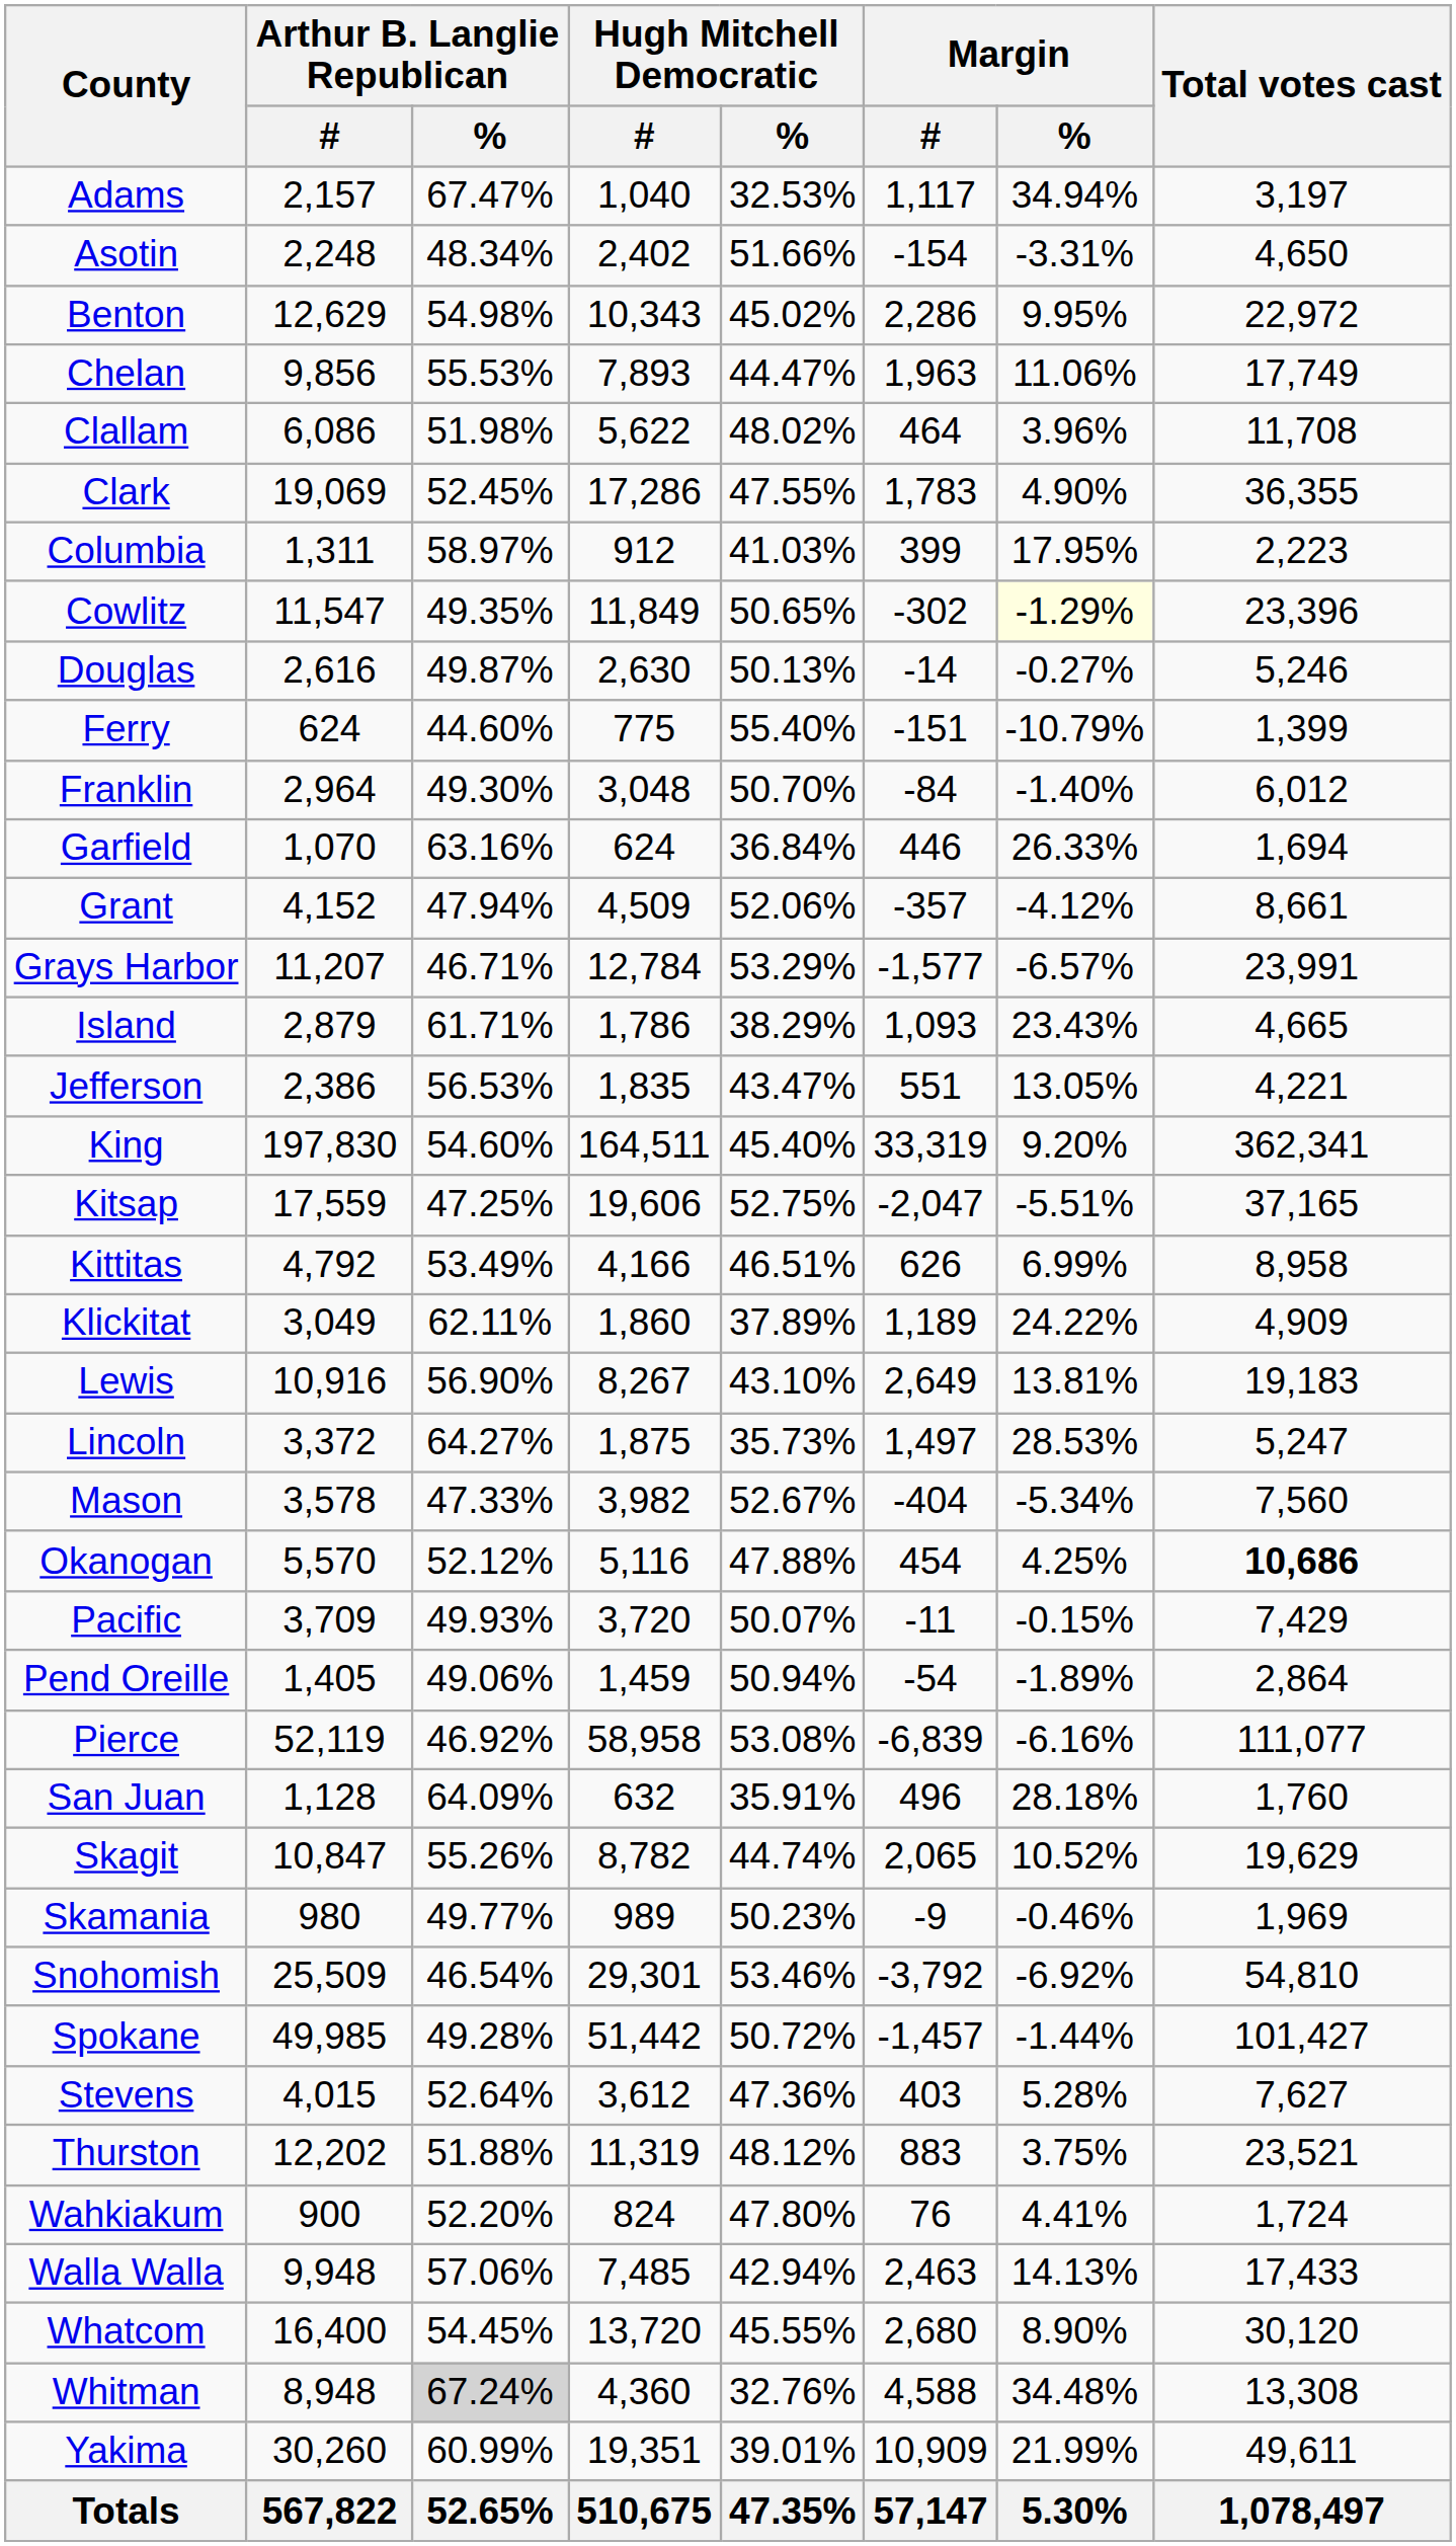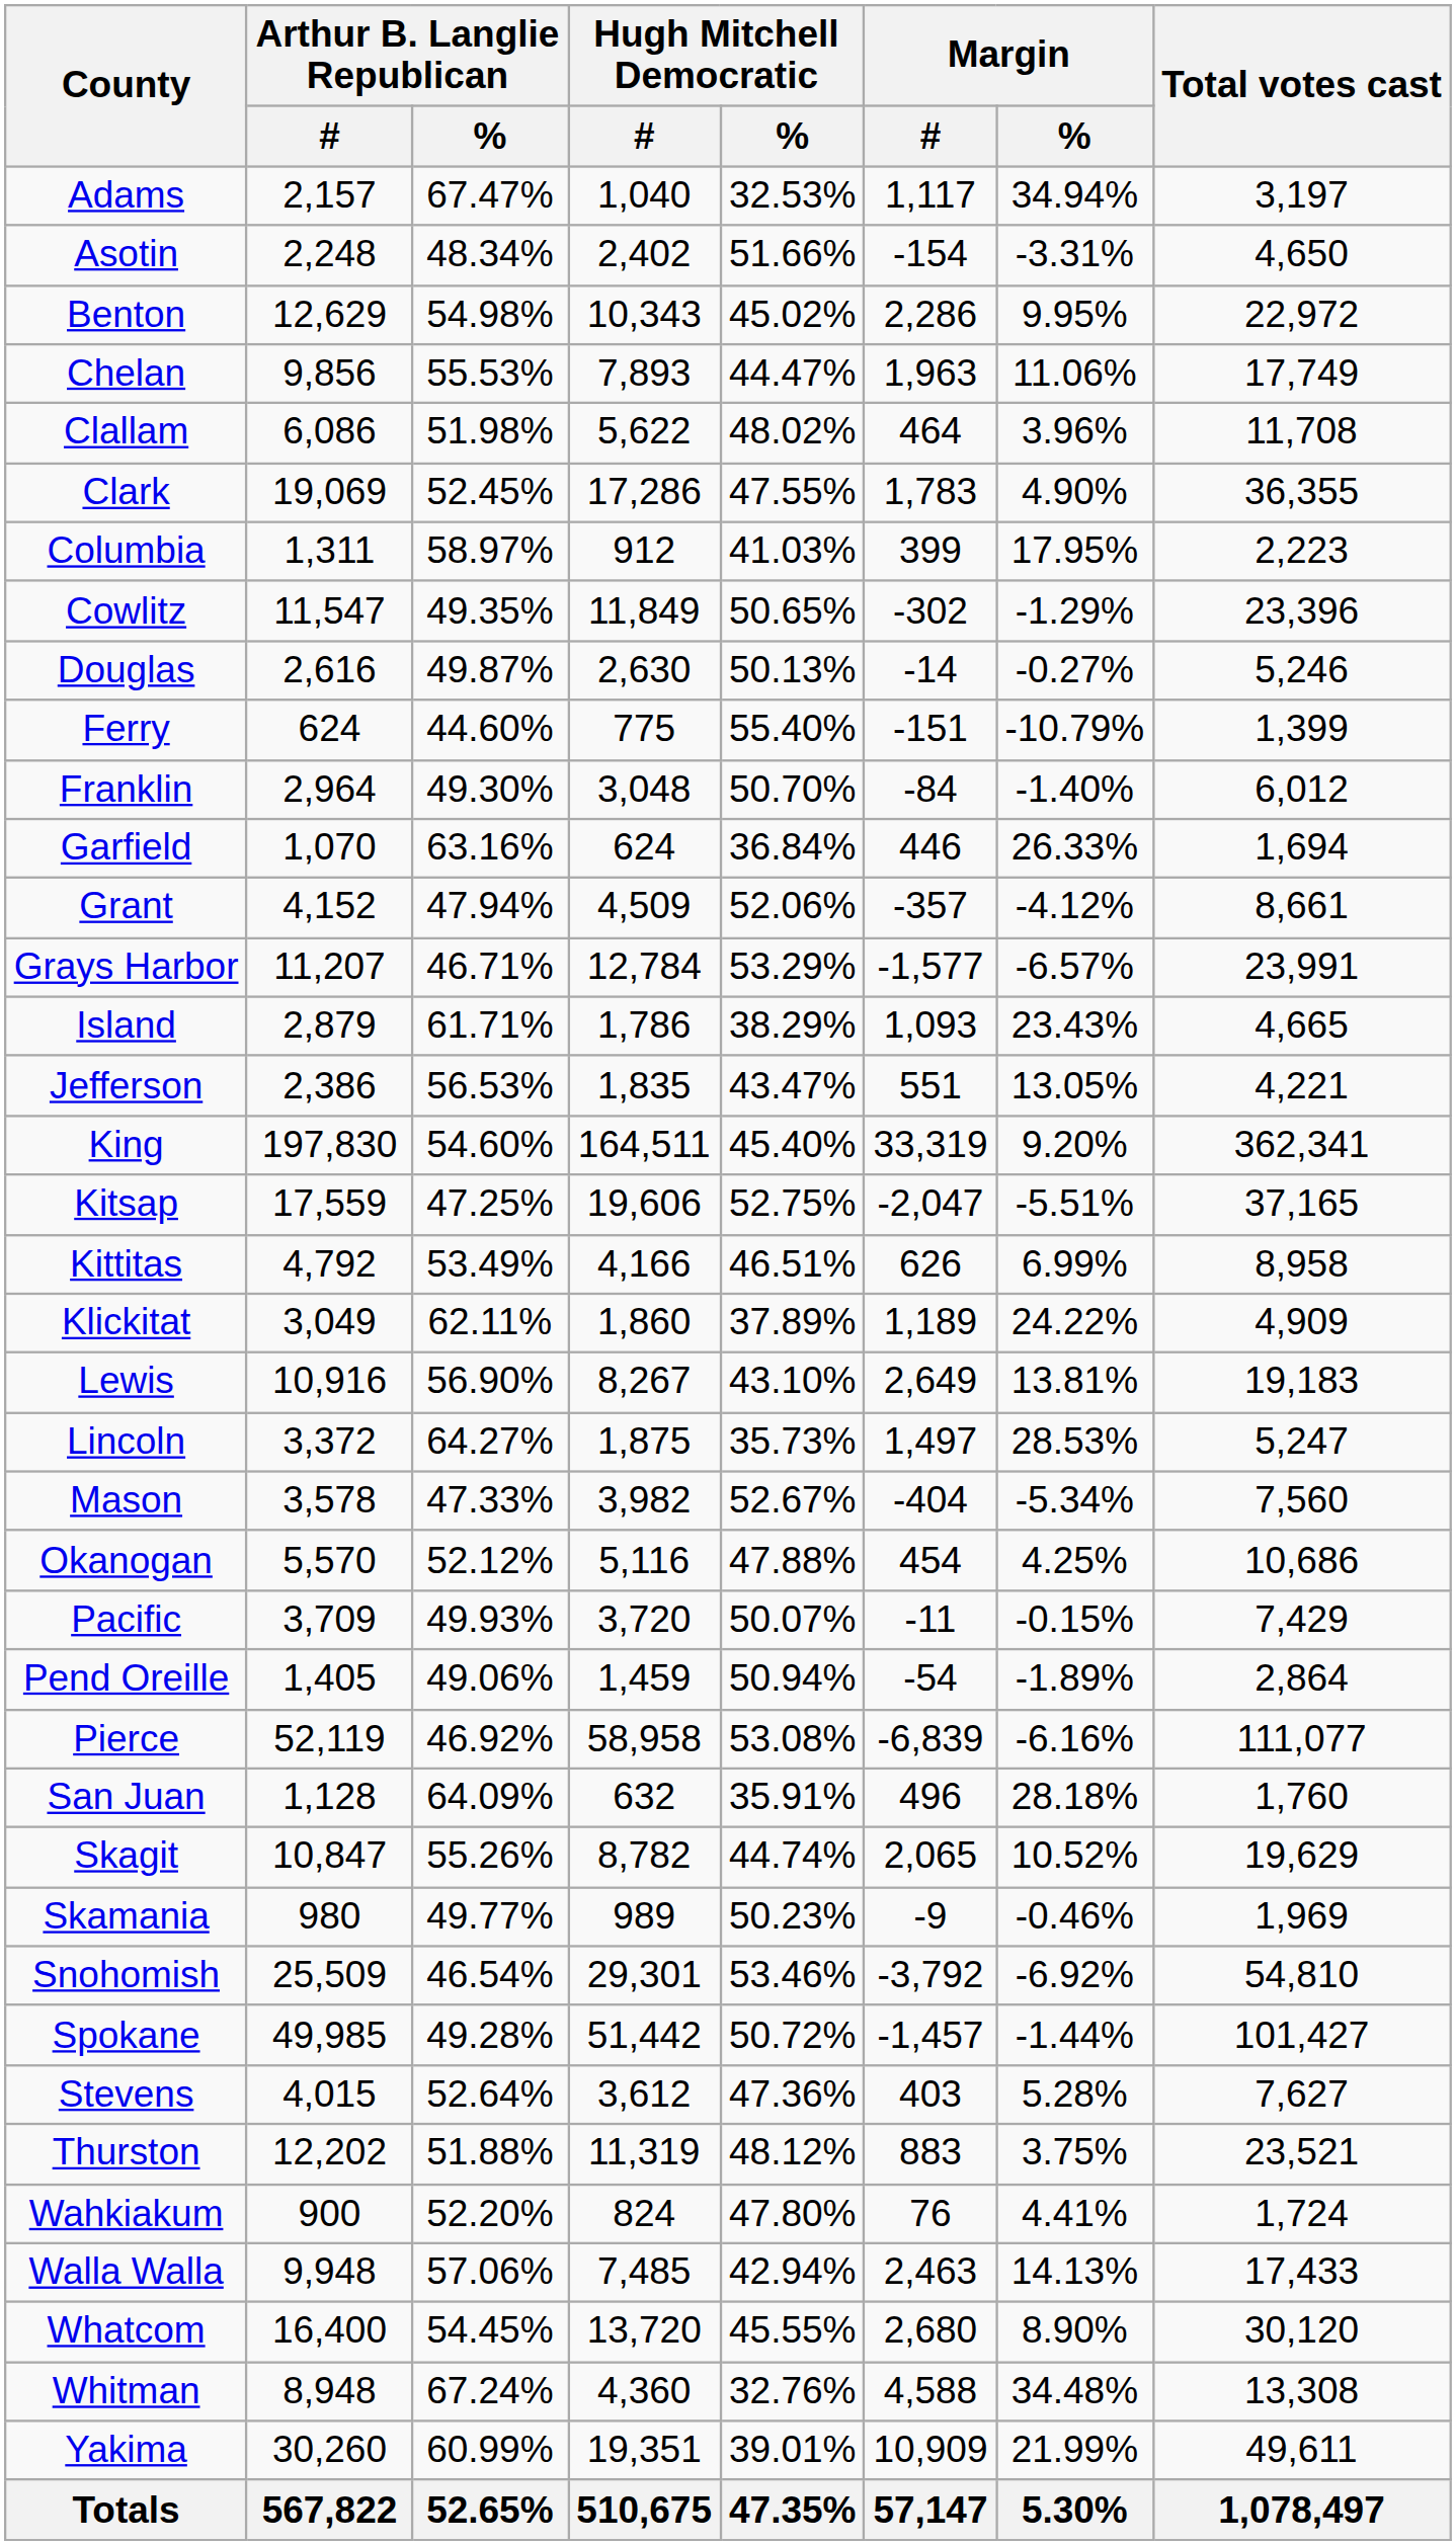Cowlitz | Margin / %: lightyellow background -> no background
Okanogan | Total votes cast: bold -> normal
Whitman | Arthur B. Langlie Republican / %: lightgrey background -> no background
